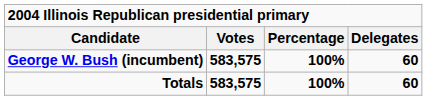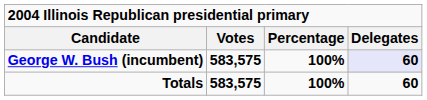George W. Bush (incumbent) | Delegates: no background -> lavender background
